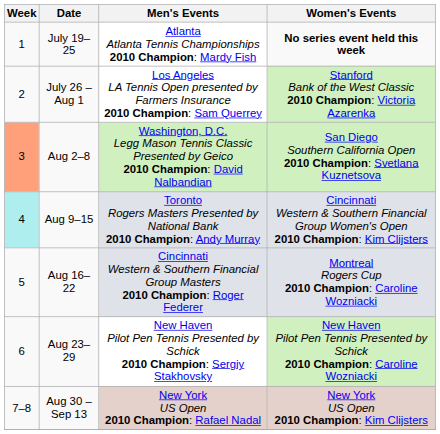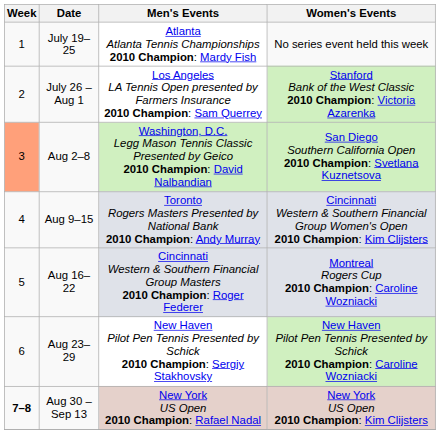July 19–25 | Women's Events: bold -> normal
Aug 9–15 | Week: paleturquoise background -> no background
Aug 30 – Sep 13 | Week: normal -> bold
